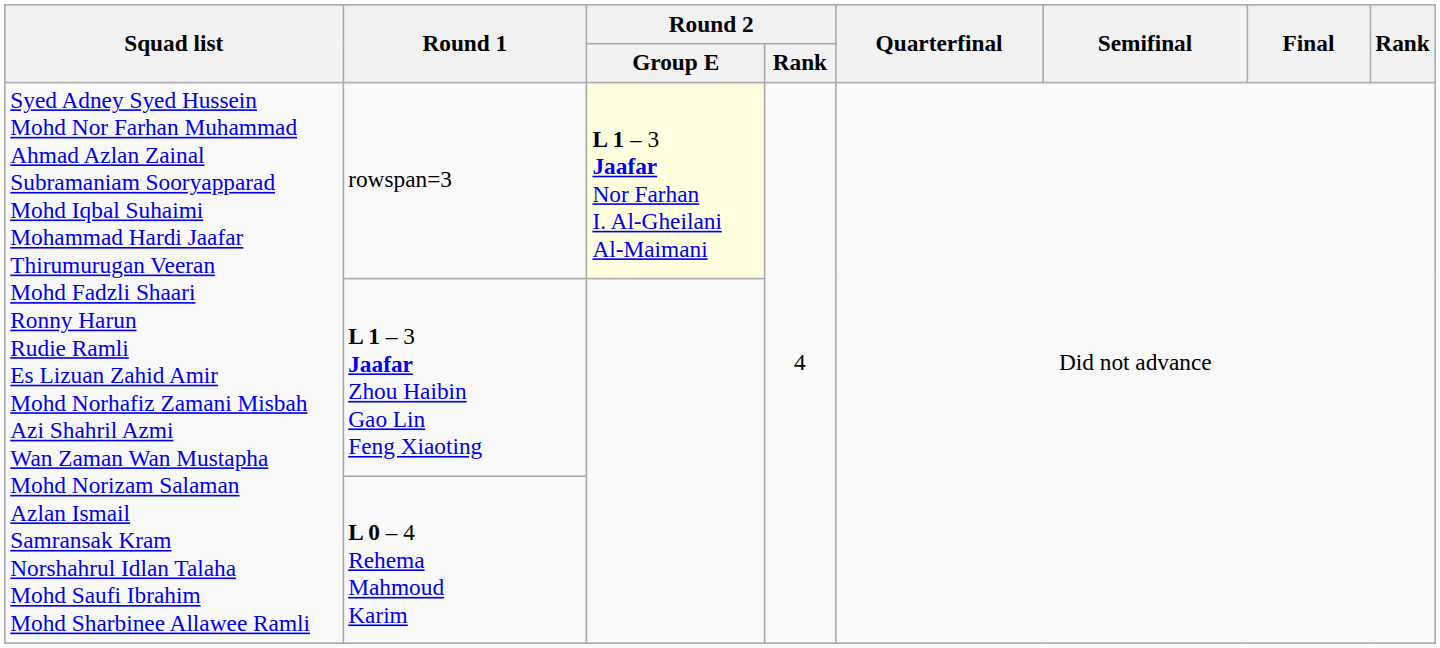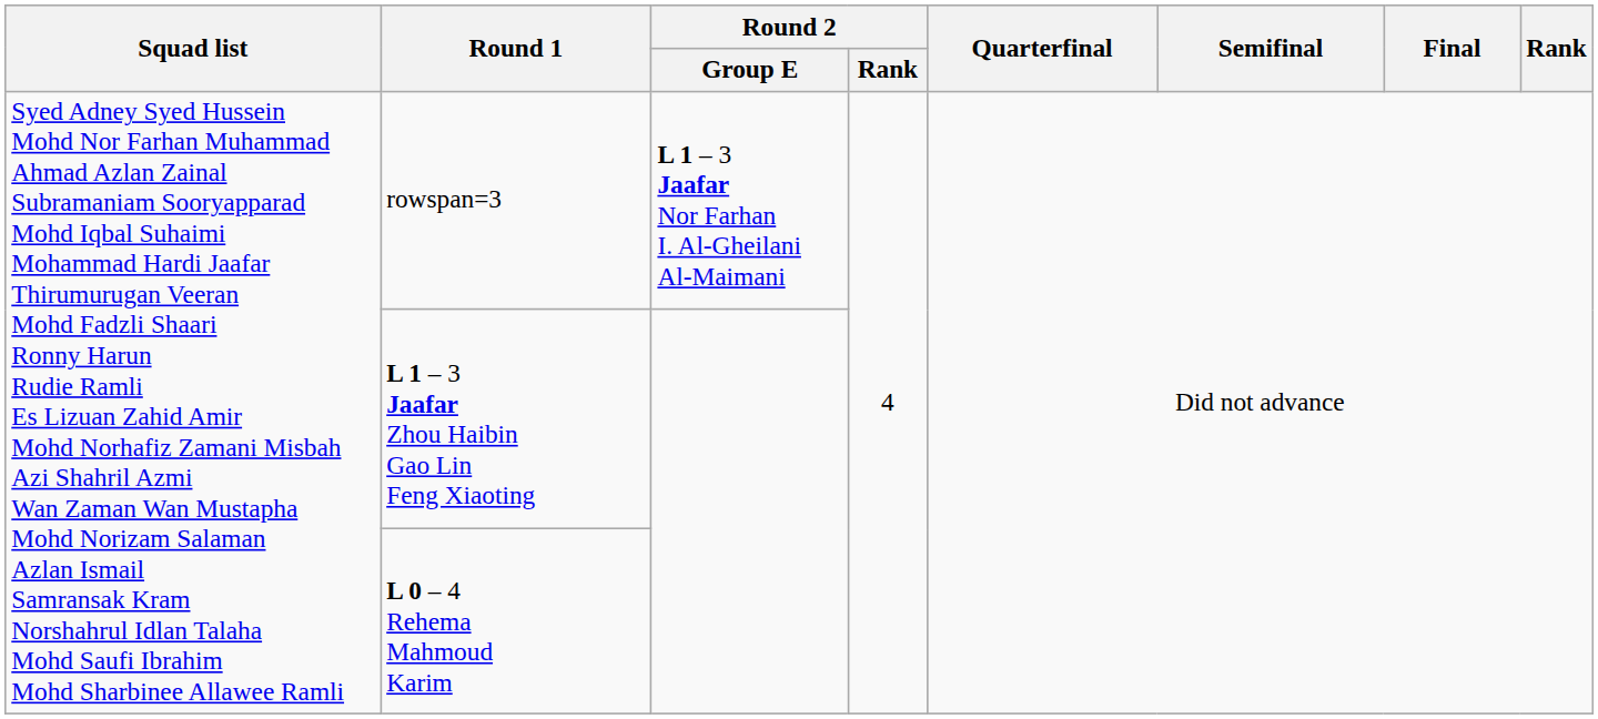rowspan=3 | Round 2 / Group E: lightyellow background -> no background
